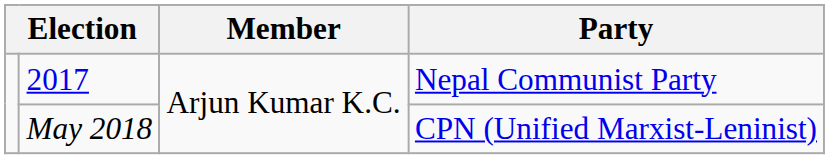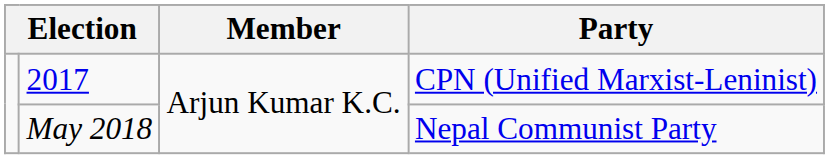2017 | Party: Nepal Communist Party -> CPN (Unified Marxist-Leninist)
May 2018 | Party: CPN (Unified Marxist-Leninist) -> Nepal Communist Party
